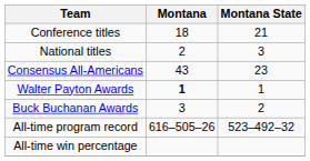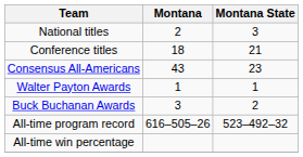rows swapped: National titles <-> Conference titles
Walter Payton Awards | Montana: bold -> normal
